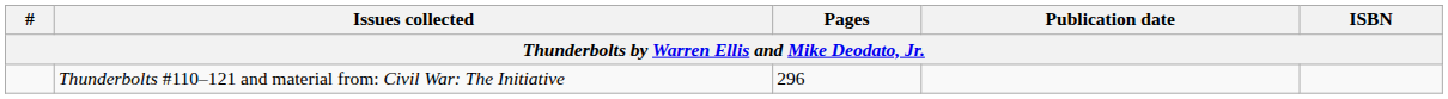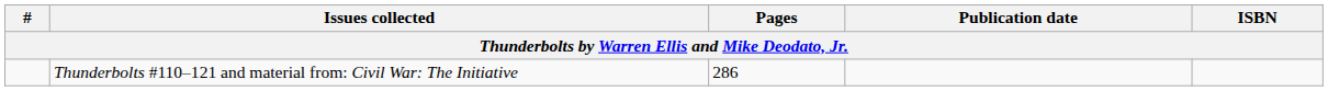row 3 | Pages: 296 -> 286
